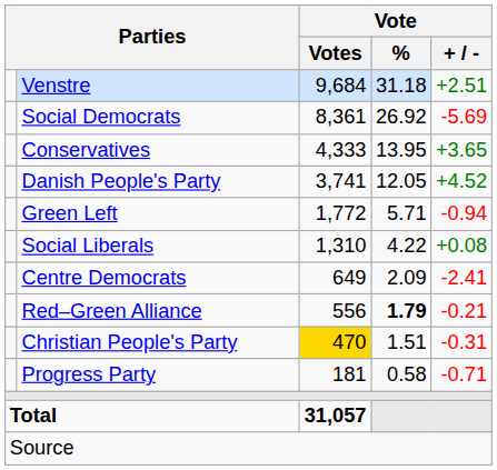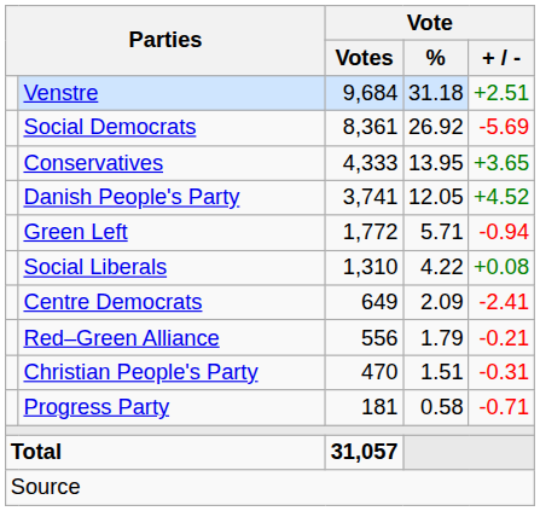Red–Green Alliance | Vote / %: bold -> normal
Christian People's Party | Vote / Votes: gold background -> no background
